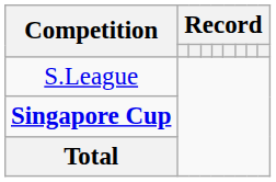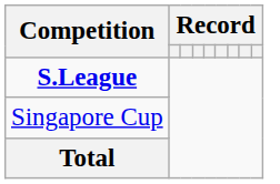S.League | Competition: normal -> bold
Singapore Cup | Competition: bold -> normal
